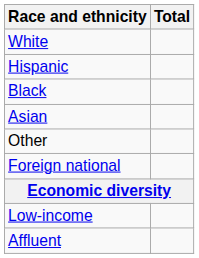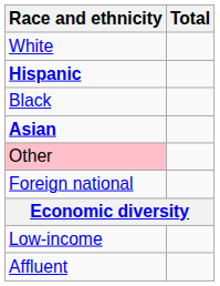Hispanic | Race and ethnicity: normal -> bold
Asian | Race and ethnicity: normal -> bold
Other | Race and ethnicity: no background -> pink background
